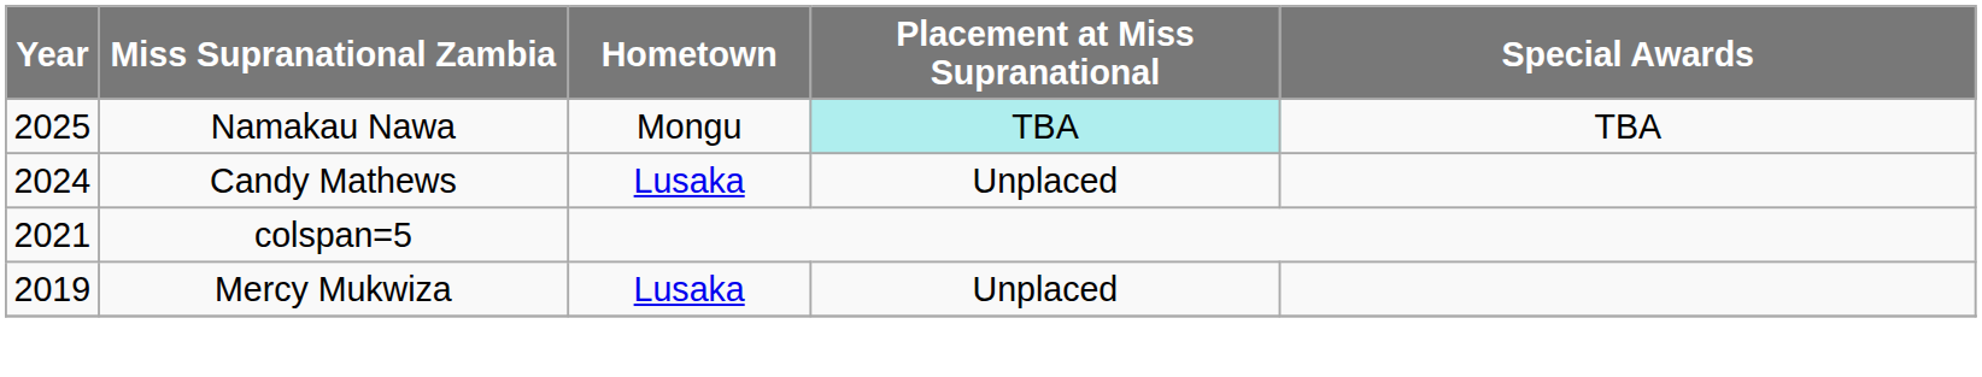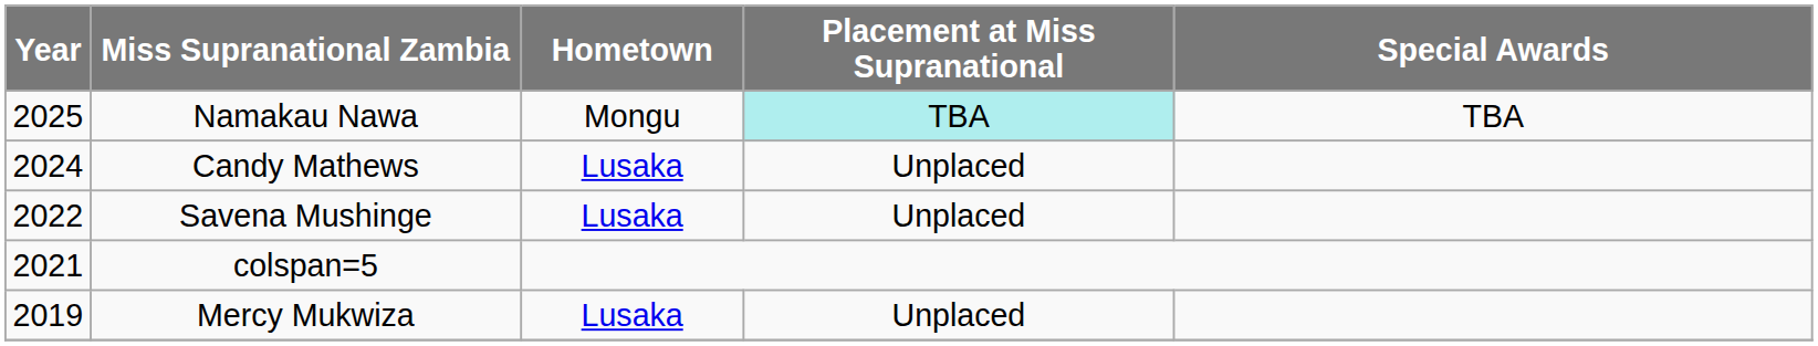+ row: 2022 | Savena Mushinge | Lusaka | Unplaced
